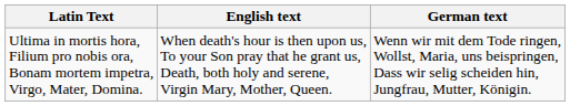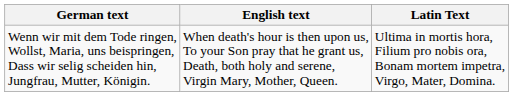columns swapped: Latin Text <-> German text
